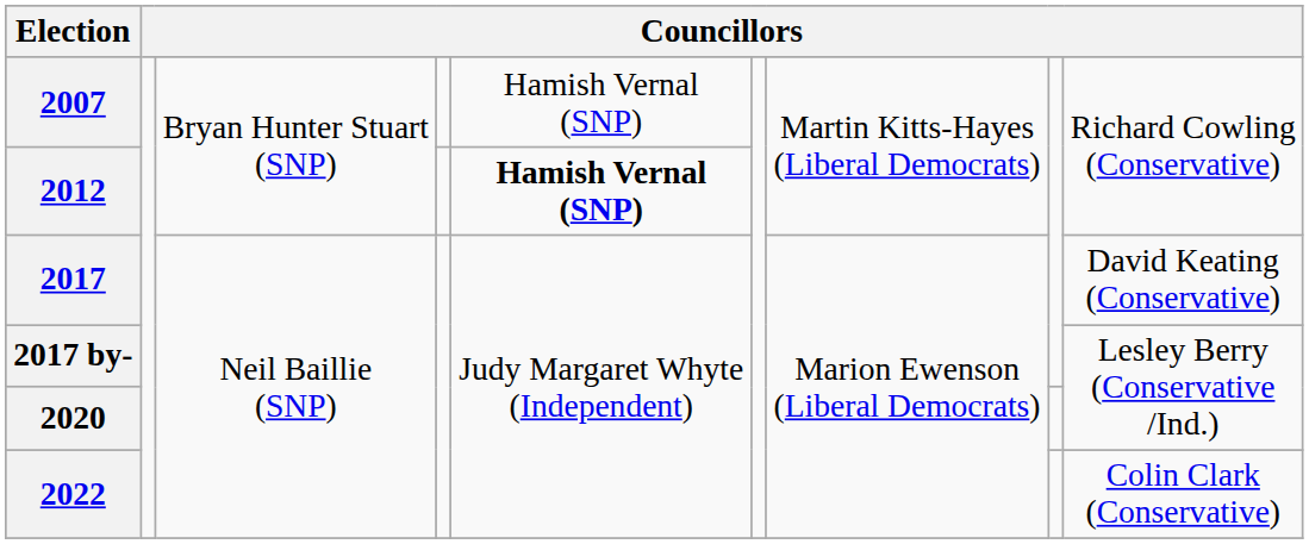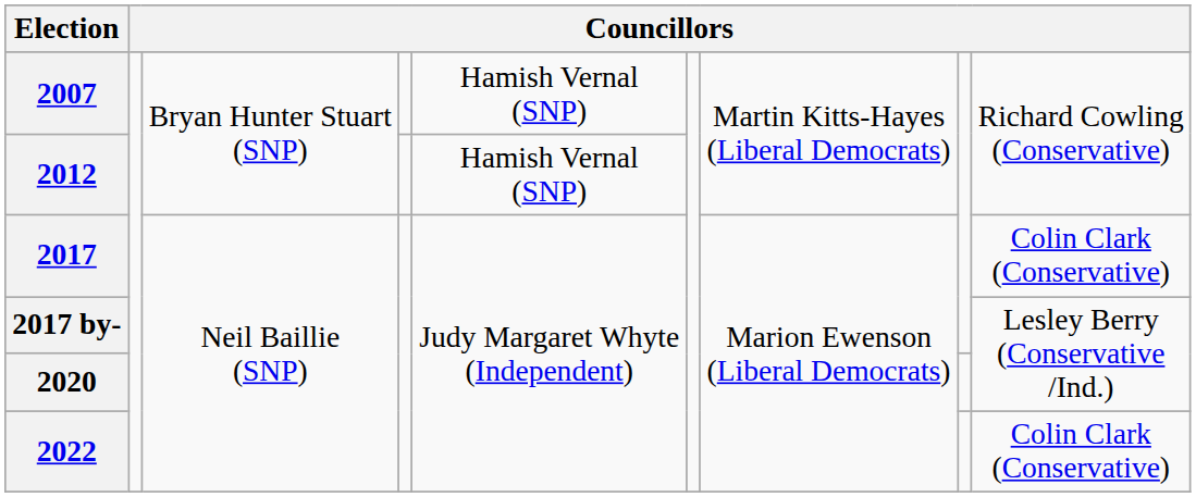2012 | column 5: bold -> normal
2017 | column 9: David Keating (Conservative) -> Colin Clark (Conservative)
